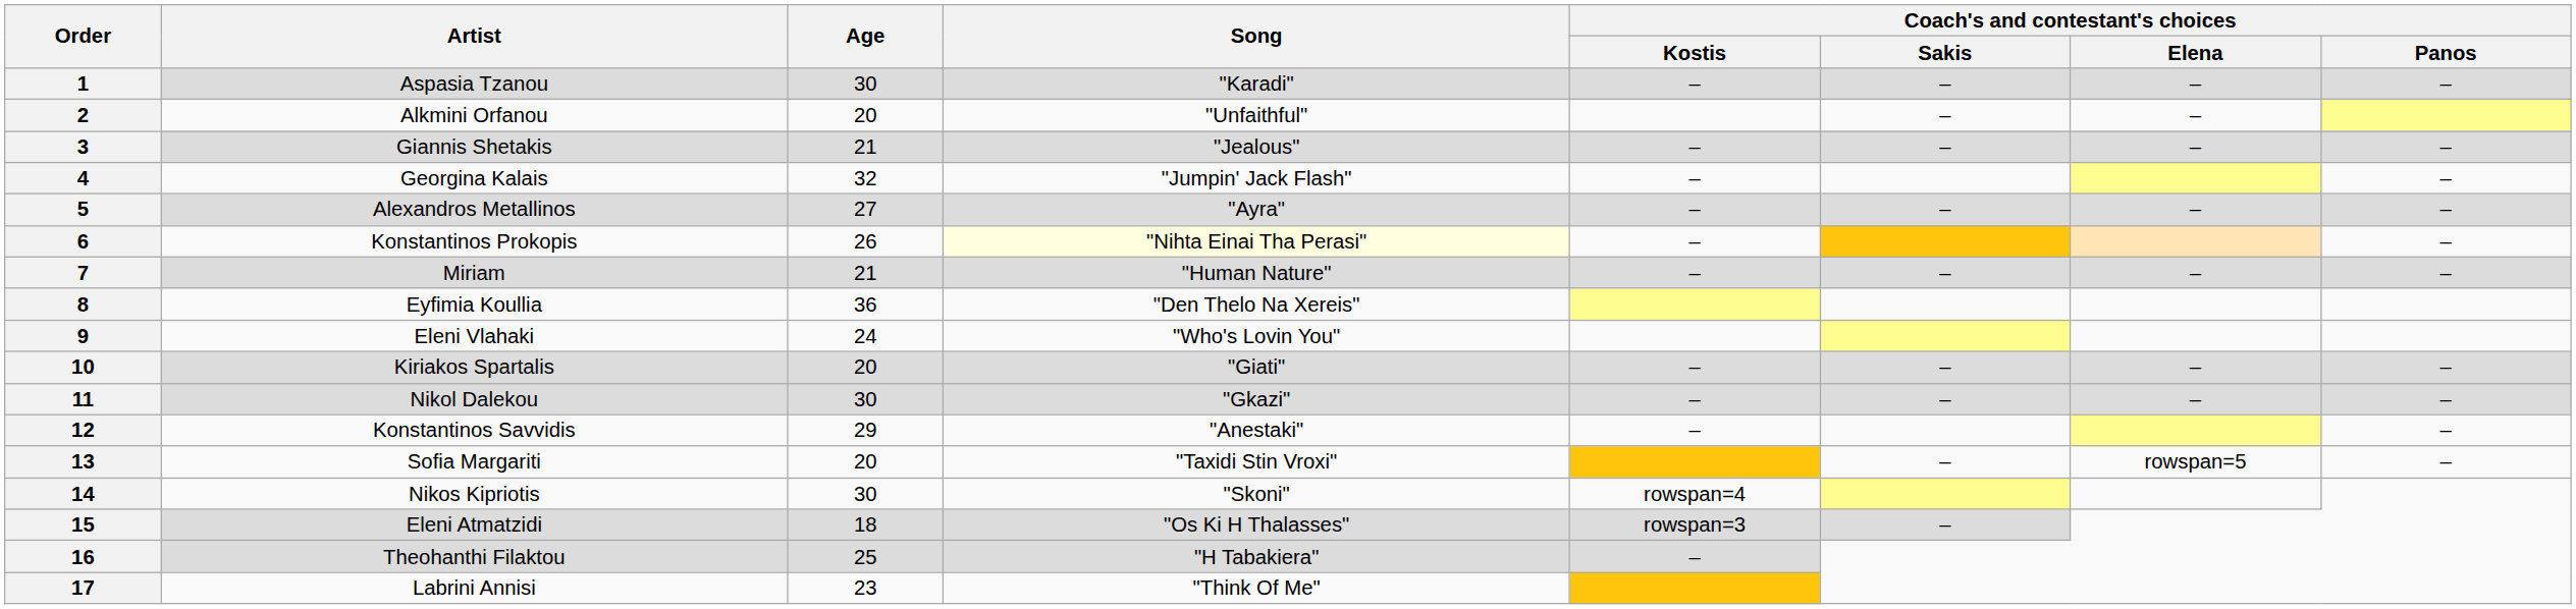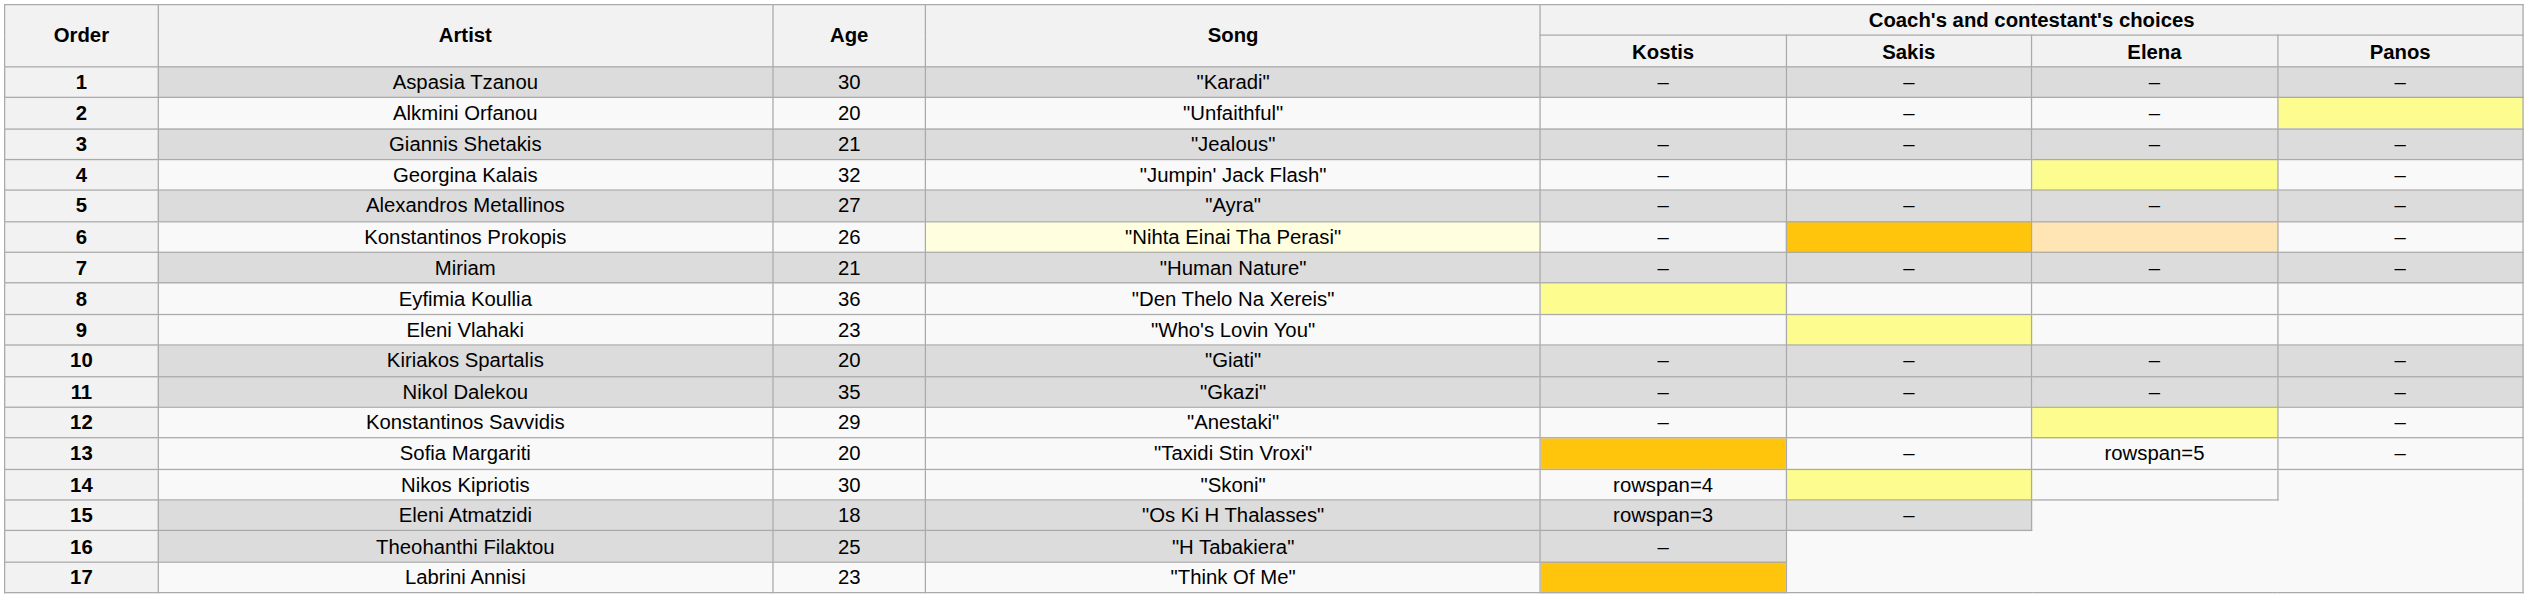9 | Age: 24 -> 23
11 | Age: 30 -> 35
